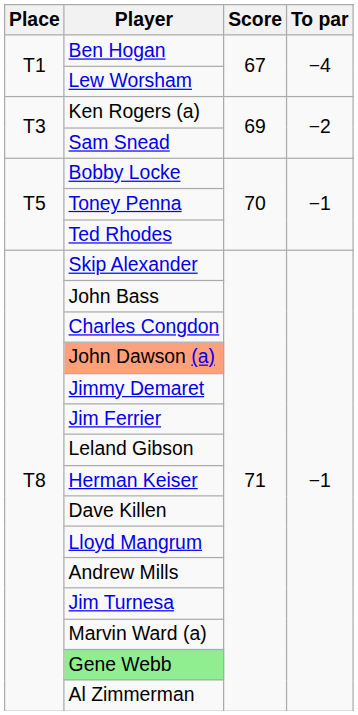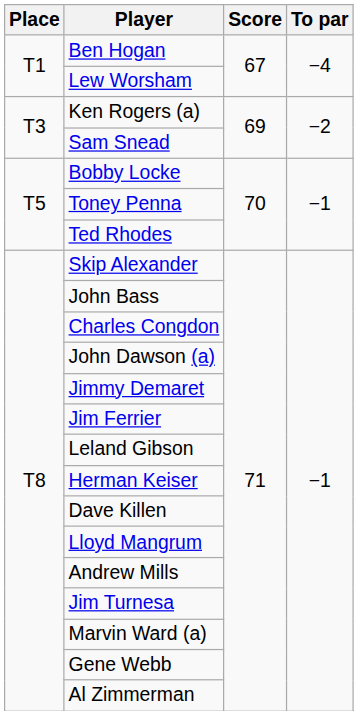John Dawson (a) | Player: lightsalmon background -> no background
Gene Webb | Player: lightgreen background -> no background
